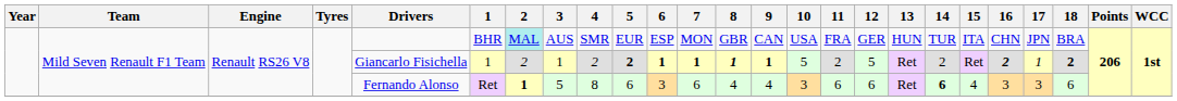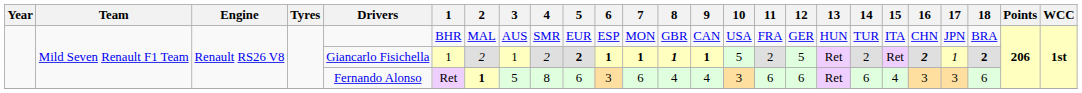row 2 | 2: paleturquoise background -> no background
row 4 | 14: bold -> normal
